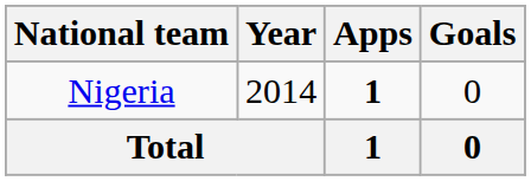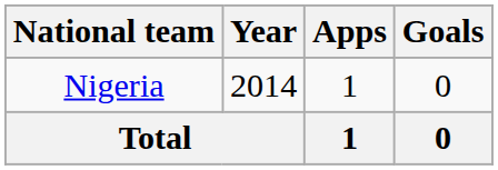Nigeria | Apps: bold -> normal
